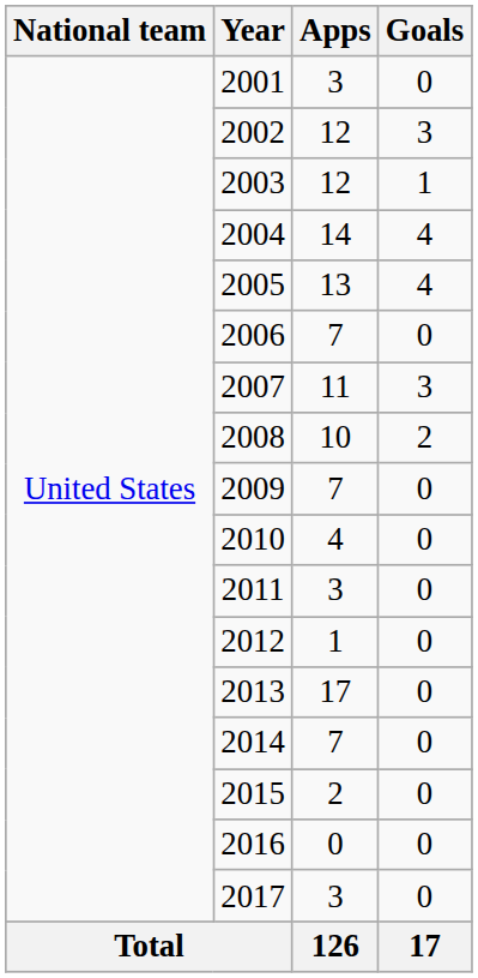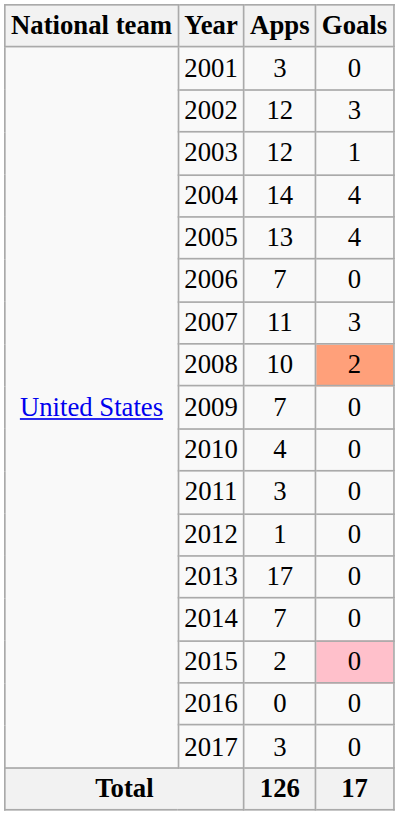2008 | Goals: no background -> lightsalmon background
2015 | Goals: no background -> pink background
